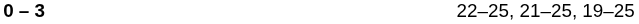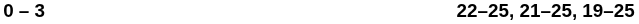row 1 | column 2: normal -> bold
